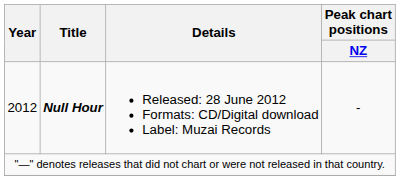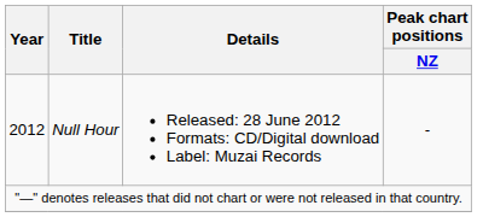2012 | Title: bold -> normal
